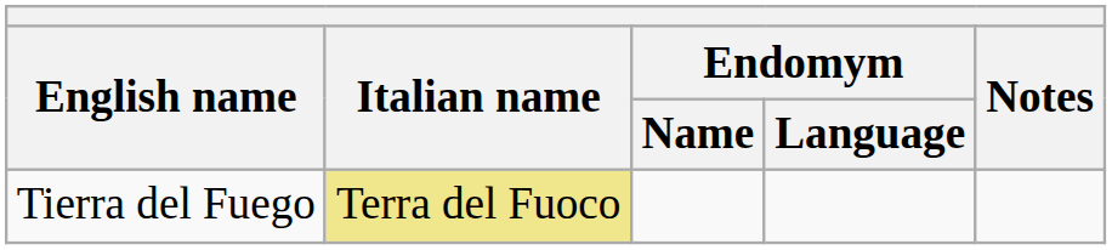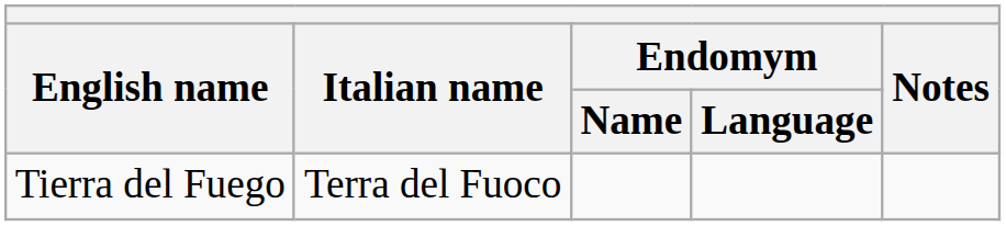Tierra del Fuego | Italian name: khaki background -> no background
